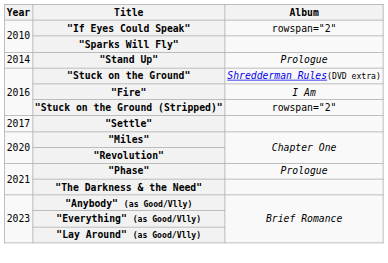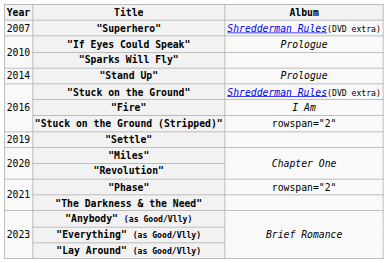+ row: 2007 | "Superhero" | Shredderman Rules(DVD extra)
"If Eyes Could Speak" | Album: rowspan="2" -> Prologue
"Settle" | Year: 2017 -> 2019
"Phase" | Album: Prologue -> rowspan="2"
